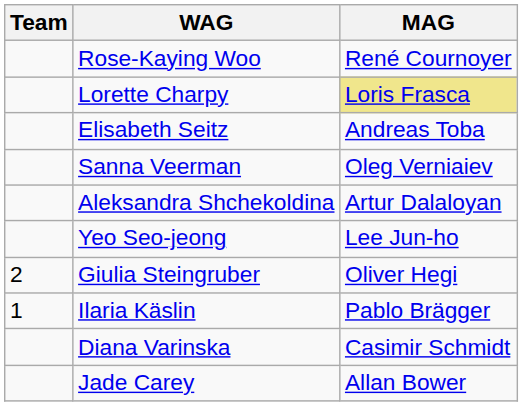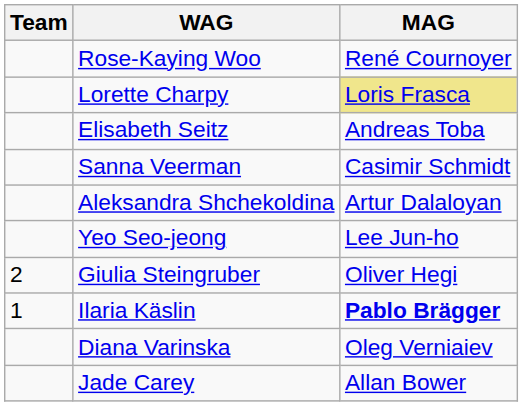Sanna Veerman | MAG: Oleg Verniaiev -> Casimir Schmidt
Ilaria Käslin | MAG: normal -> bold
Diana Varinska | MAG: Casimir Schmidt -> Oleg Verniaiev
